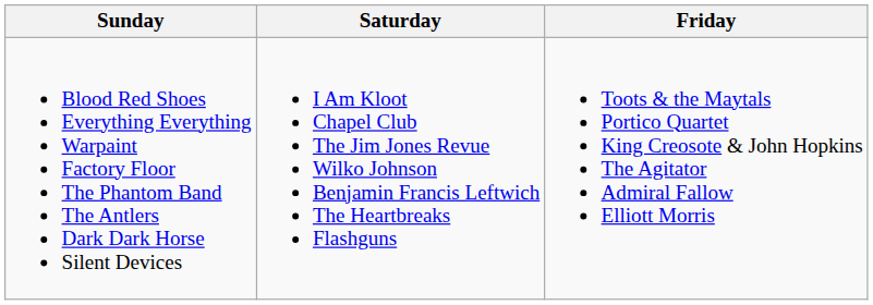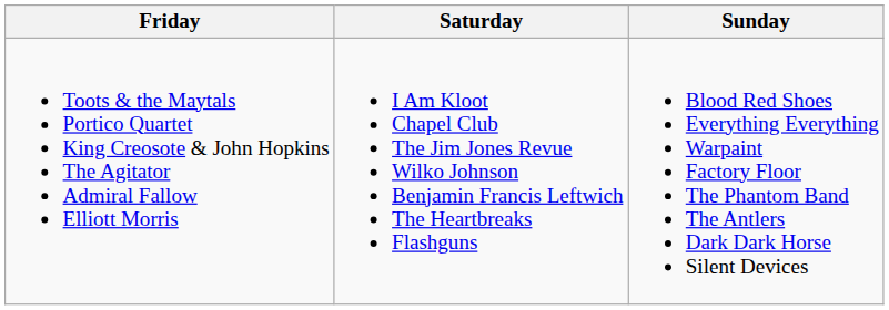columns swapped: Friday <-> Sunday
